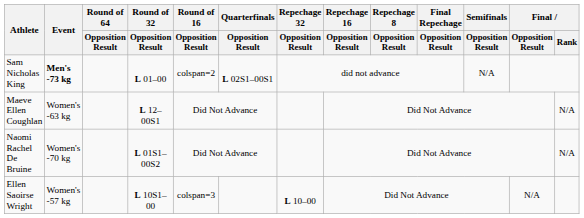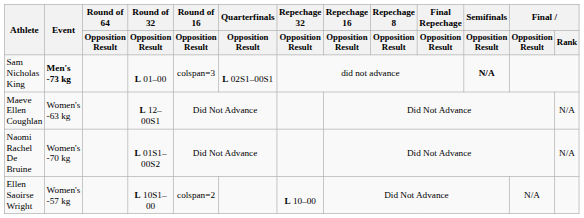Sam Nicholas King | Round of 16 / Opposition Result: colspan=2 -> colspan=3
Sam Nicholas King | Semifinals / Opposition Result: normal -> bold
Ellen Saoirse Wright | Round of 16 / Opposition Result: colspan=3 -> colspan=2
